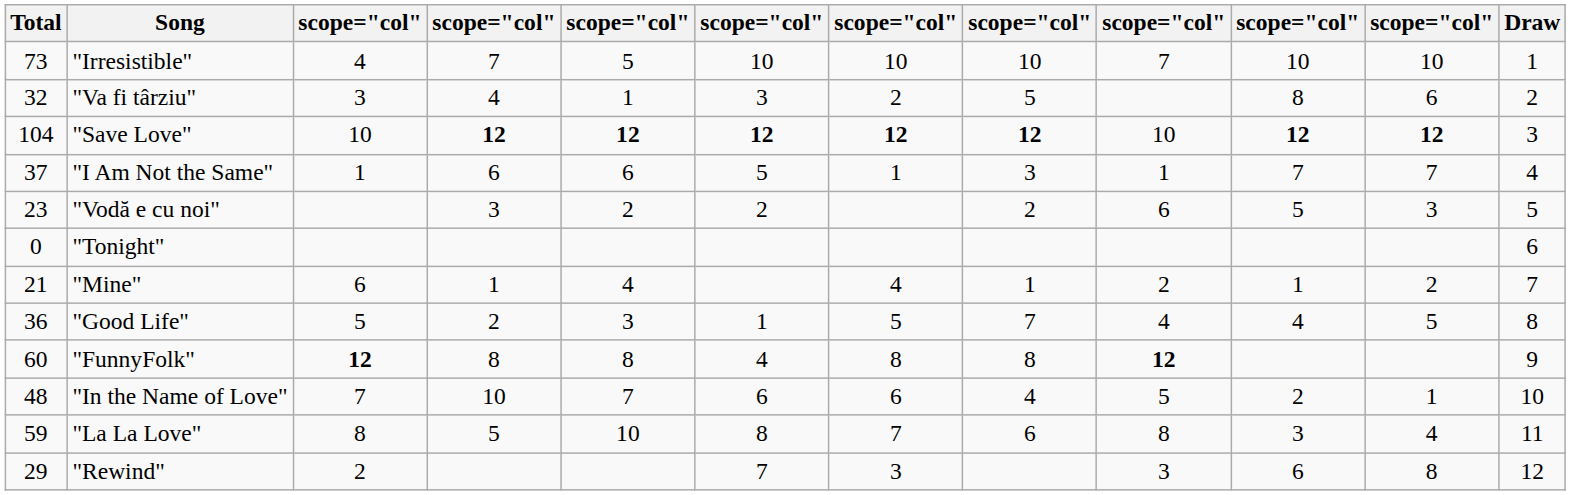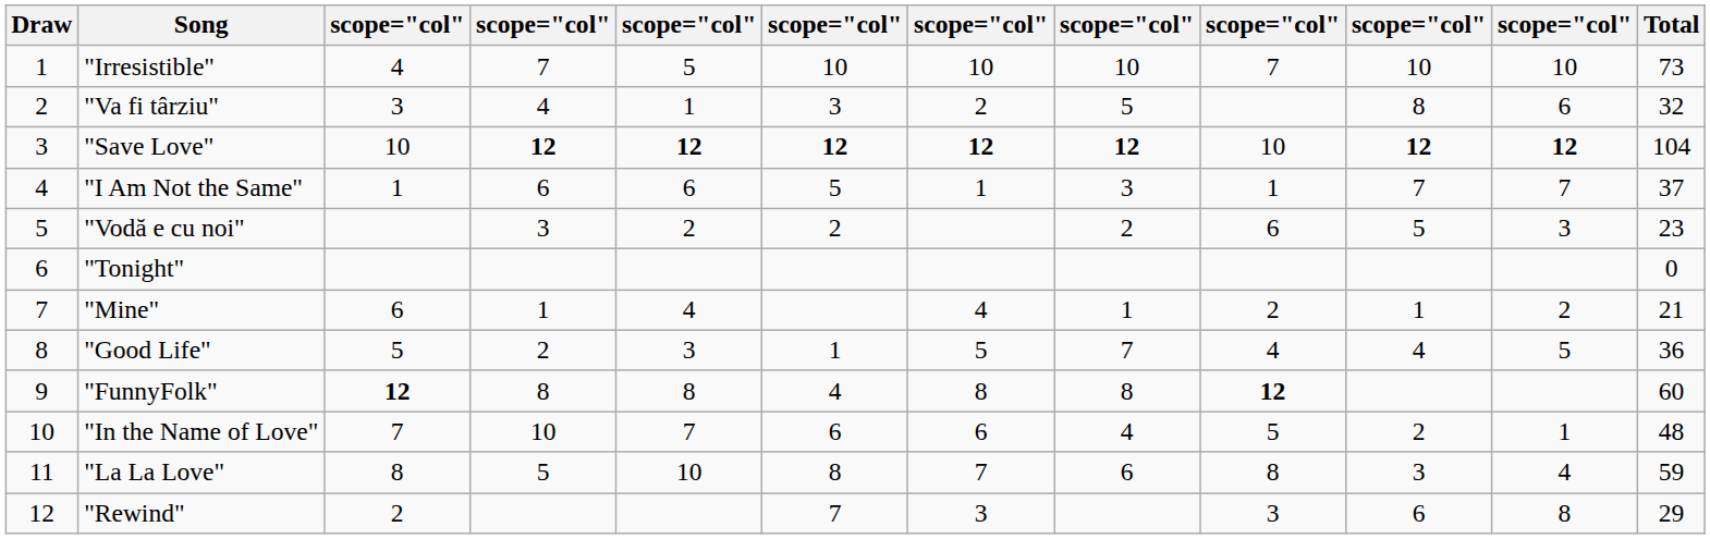columns swapped: Draw <-> Total
